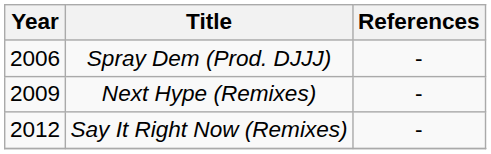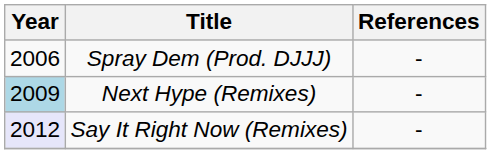Next Hype (Remixes) | Year: no background -> lightblue background
Say It Right Now (Remixes) | Year: no background -> lavender background
